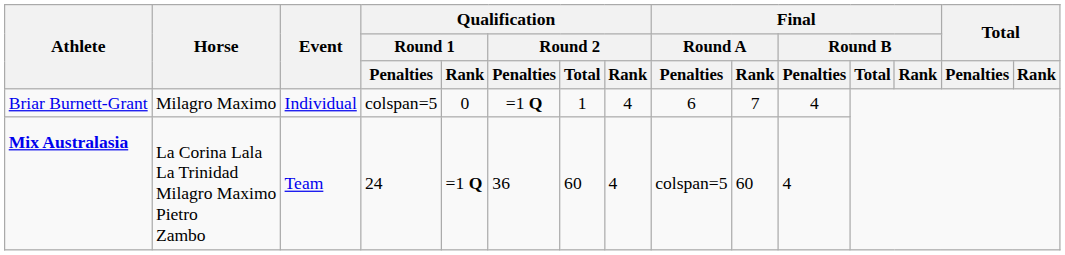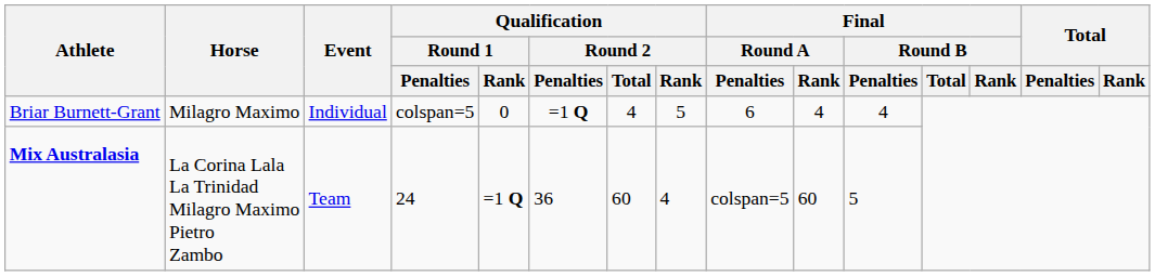Briar Burnett-Grant | Qualification / Round 2 / Total: 1 -> 4
Briar Burnett-Grant | Qualification / Round 2 / Rank: 4 -> 5
Briar Burnett-Grant | Final / Round A / Rank: 7 -> 4
Mix Australasia | Final / Round B / Penalties: 4 -> 5
